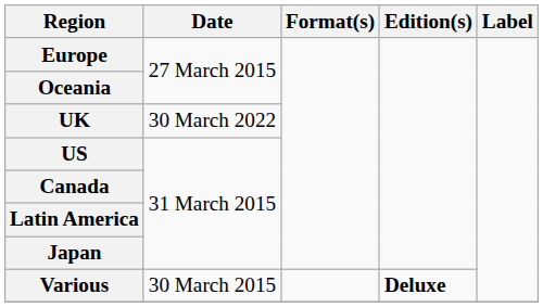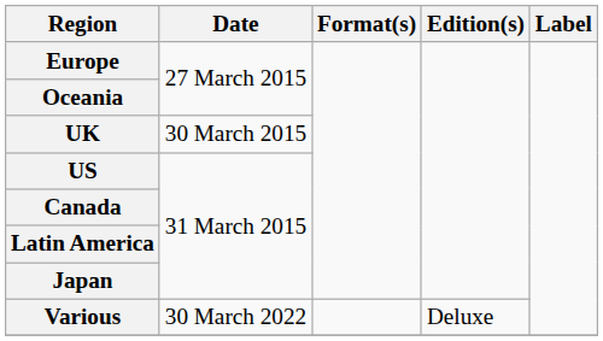UK | Date: 30 March 2022 -> 30 March 2015
Various | Date: 30 March 2015 -> 30 March 2022
Various | Edition(s): bold -> normal
